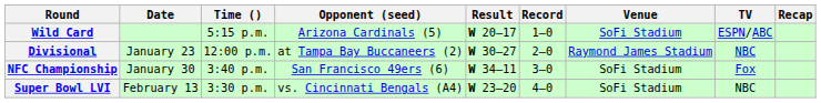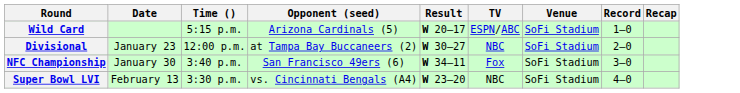columns swapped: Record <-> TV
Divisional | Venue: Raymond James Stadium -> SoFi Stadium
